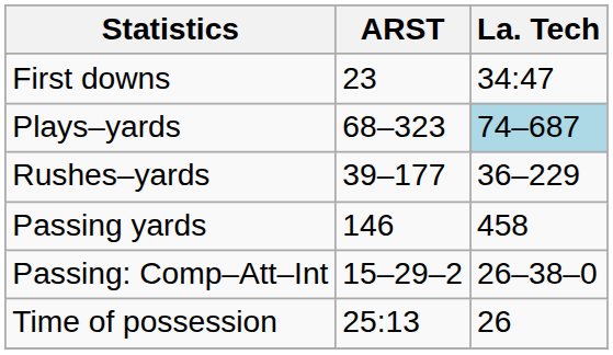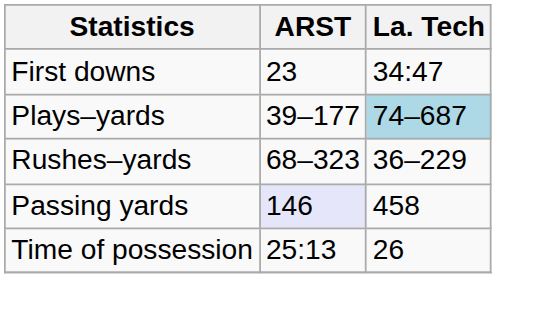Plays–yards | ARST: 68–323 -> 39–177
Rushes–yards | ARST: 39–177 -> 68–323
Passing yards | ARST: no background -> lavender background
- row: Passing: Comp–Att–Int | 15–29–2 | 26–38–0
